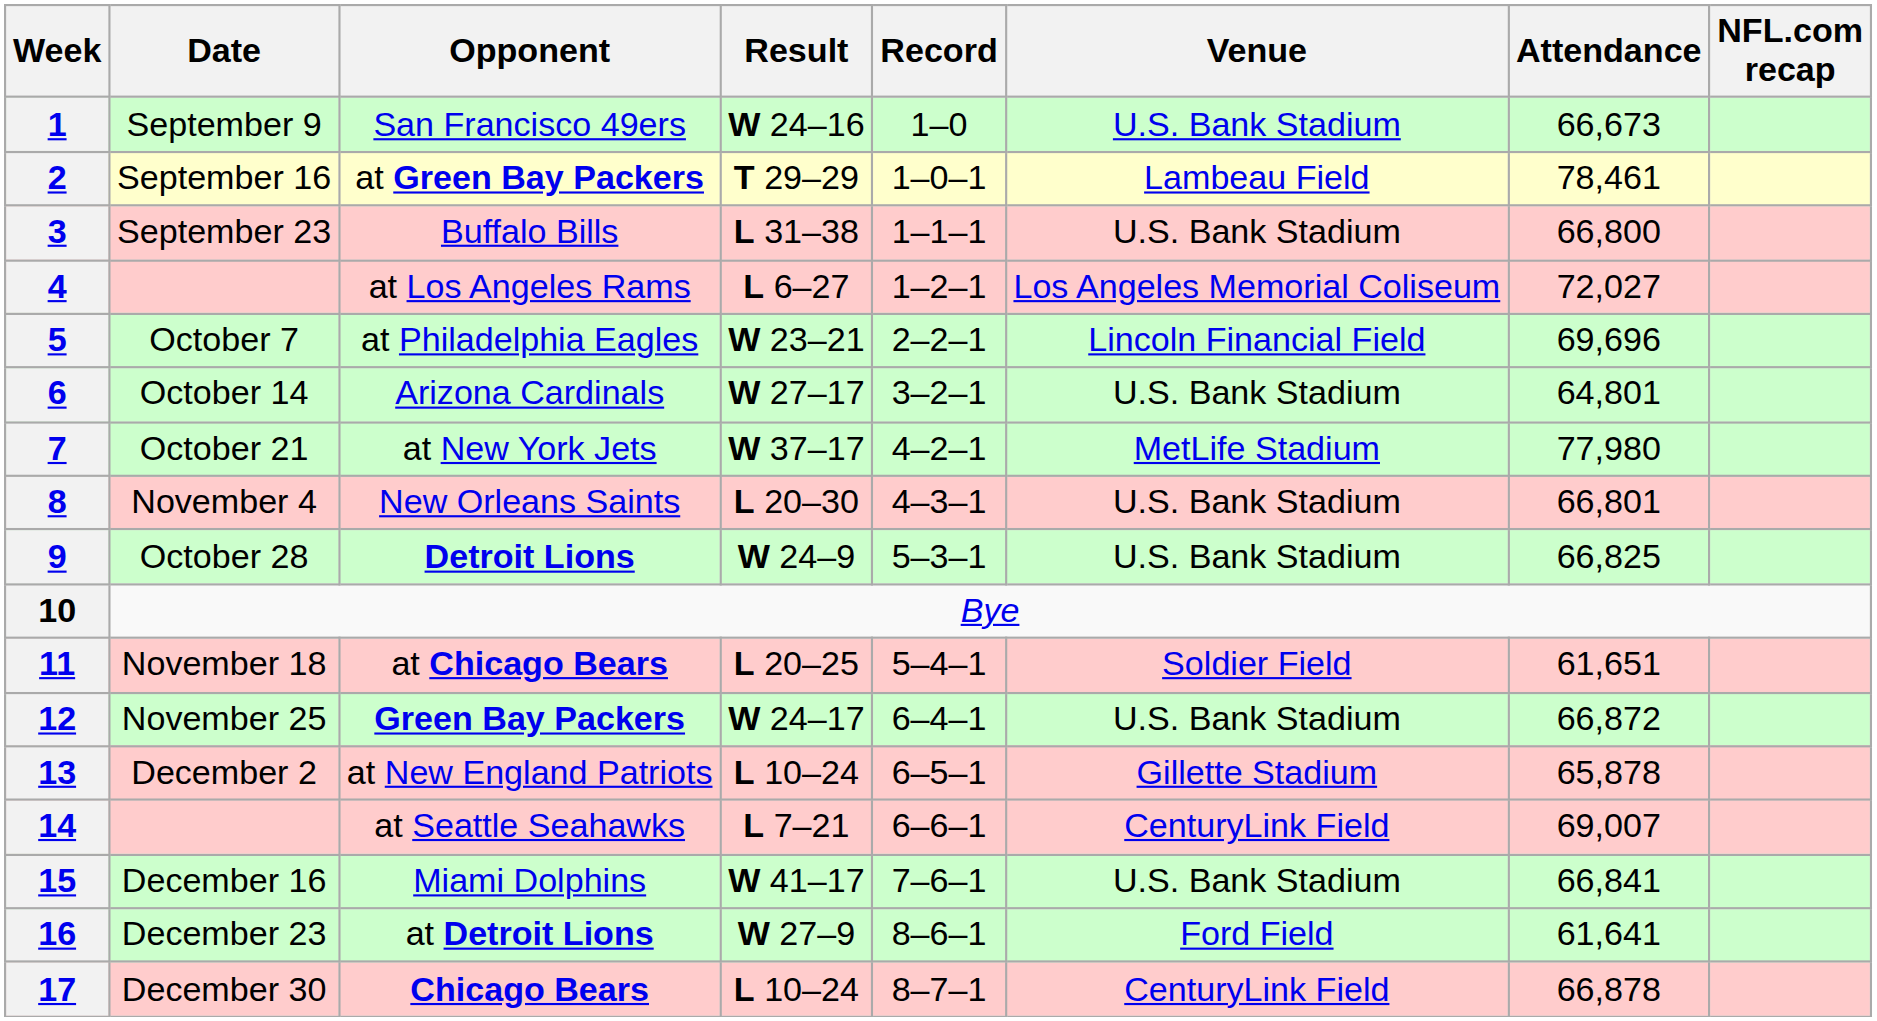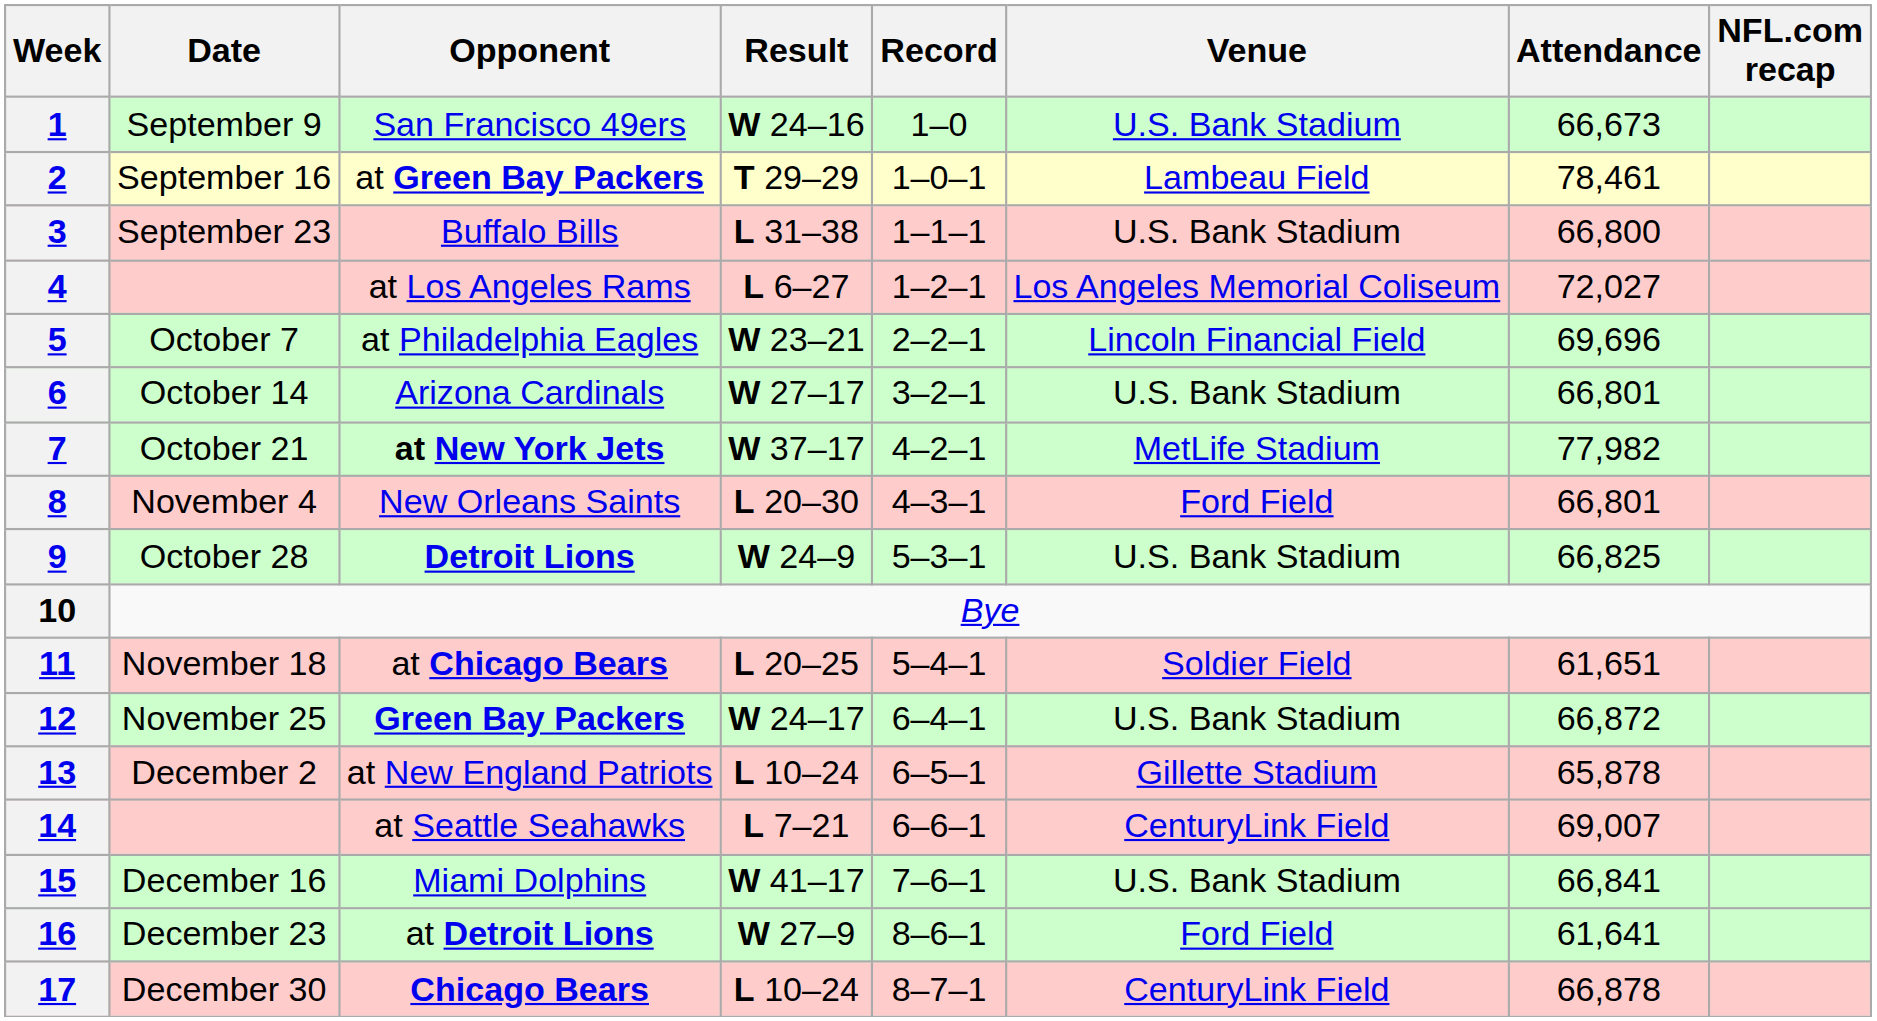6 | Attendance: 64,801 -> 66,801
7 | Opponent: normal -> bold
7 | Attendance: 77,980 -> 77,982
8 | Venue: U.S. Bank Stadium -> Ford Field
